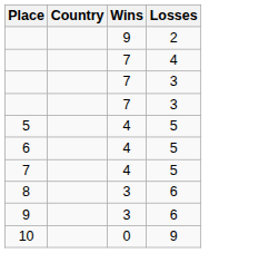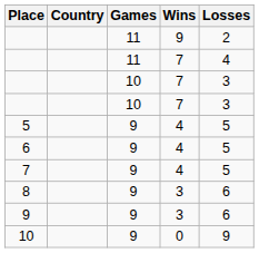+ column: Games | 11 | 11 | 10 | 10 | 9 | 9 | 9 | 9 | 9 | 9
